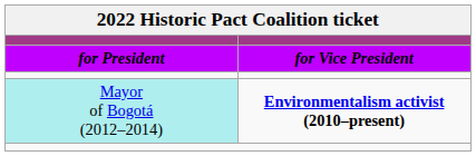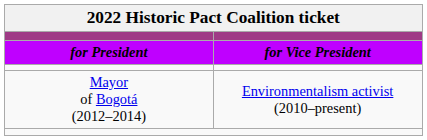Mayor of Bogotá (2012–2014) | column 1: paleturquoise background -> no background
Mayor of Bogotá (2012–2014) | column 2: bold -> normal
